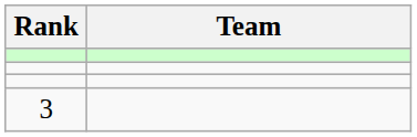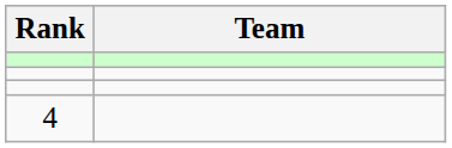row 5 | Rank: 3 -> 4
